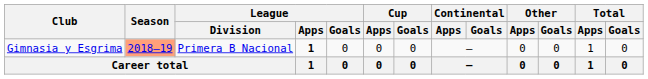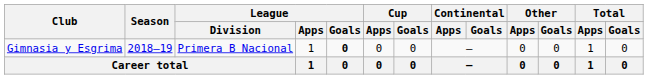Gimnasia y Esgrima | Season: lightsalmon background -> no background
Gimnasia y Esgrima | League / Apps: bold -> normal
Gimnasia y Esgrima | League / Goals: normal -> bold
